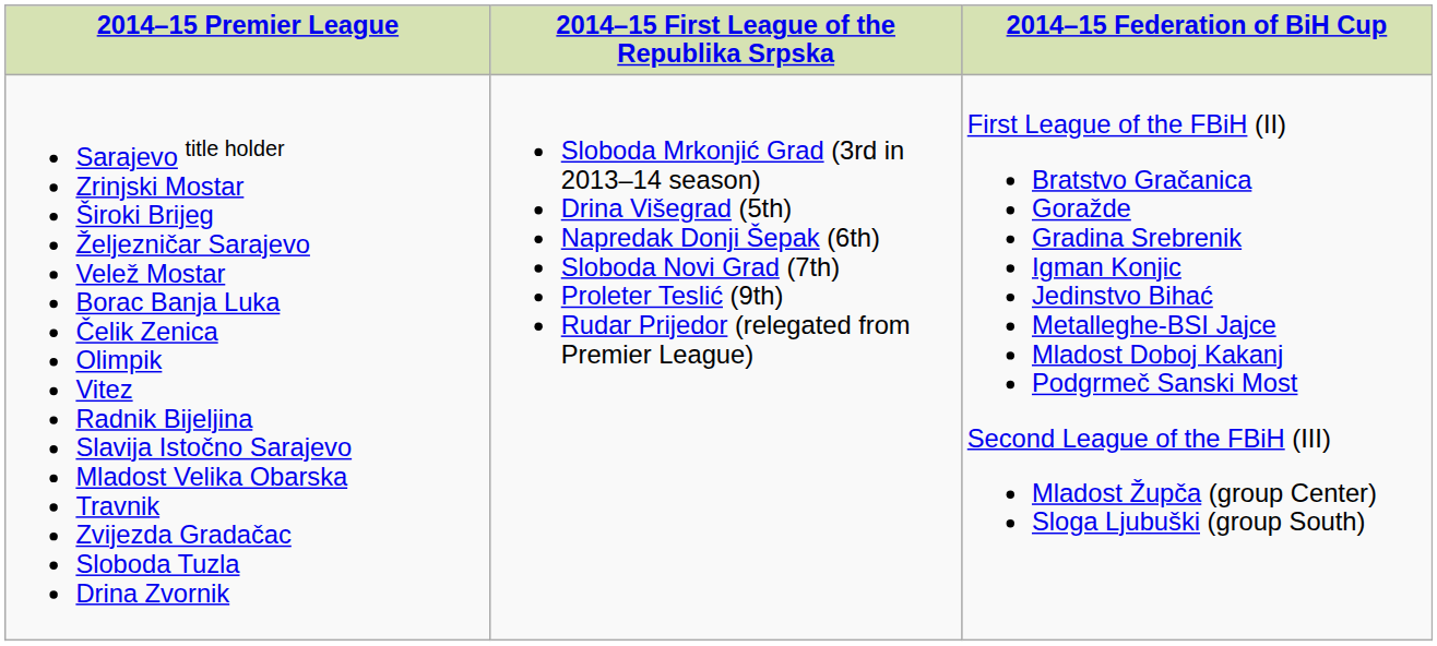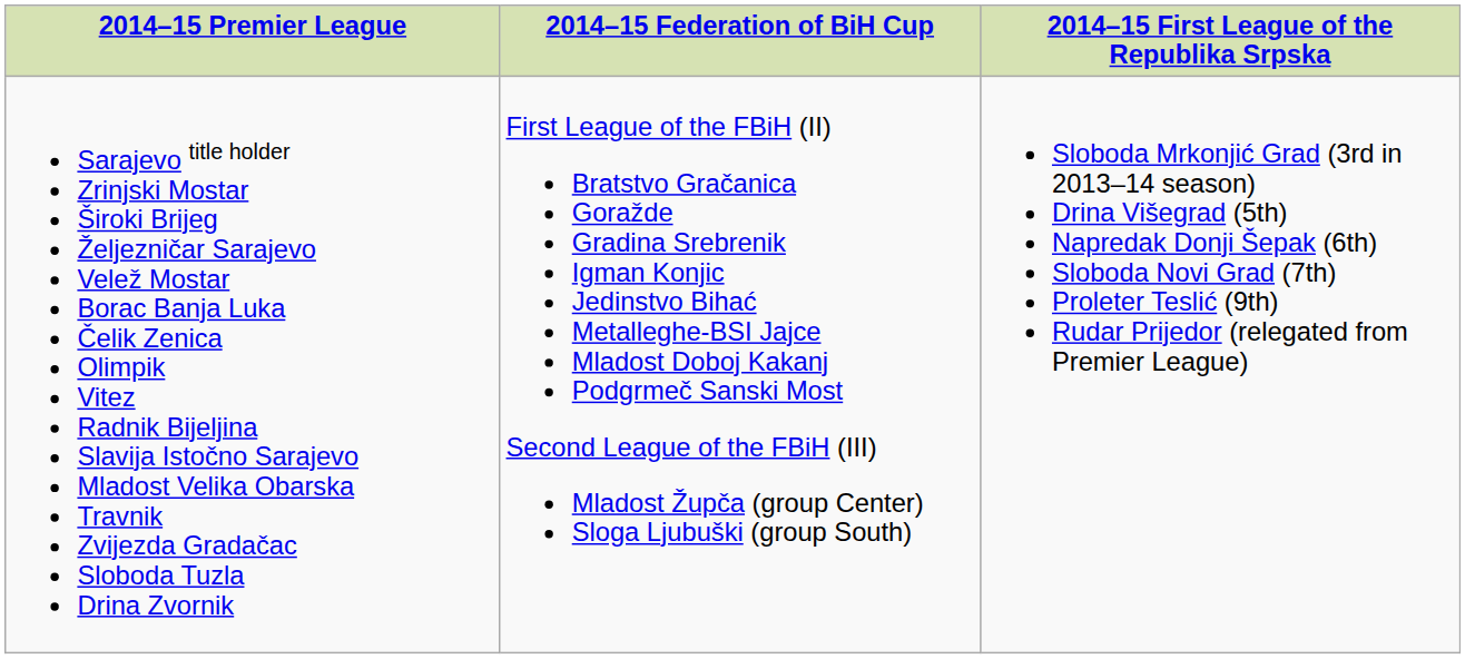columns swapped: 2014–15 Federation of BiH Cup <-> 2014–15 First League of the Republika Srpska
